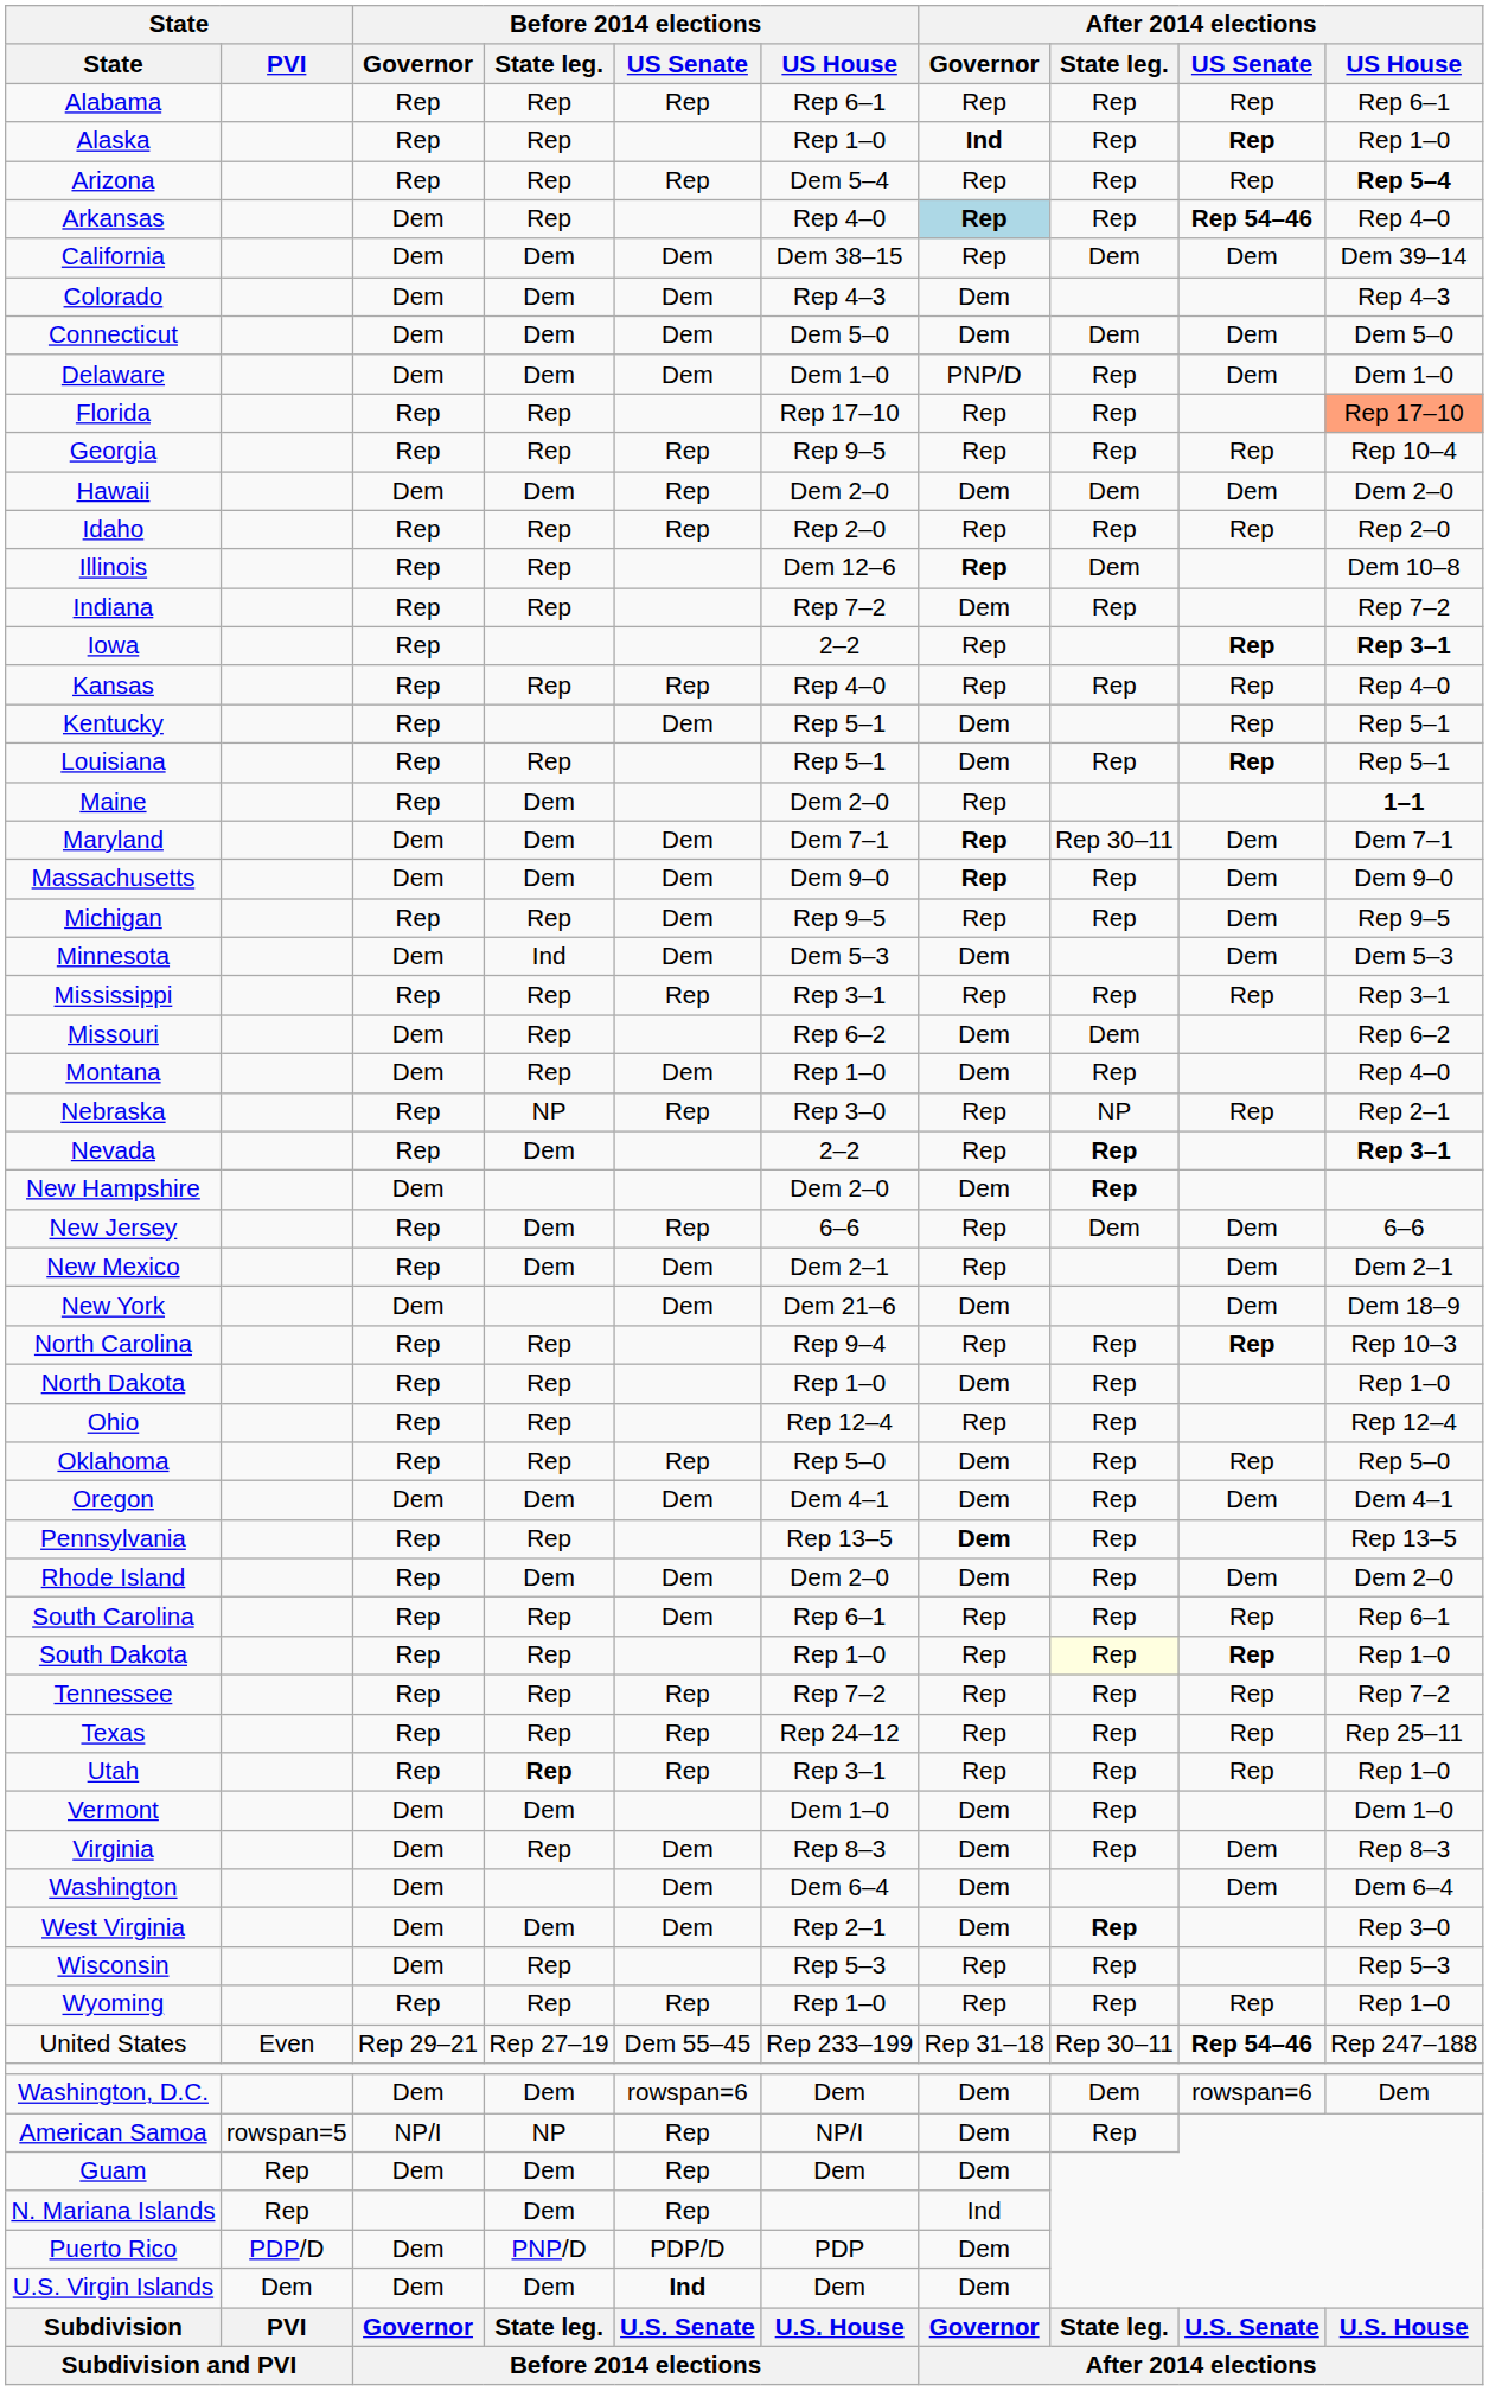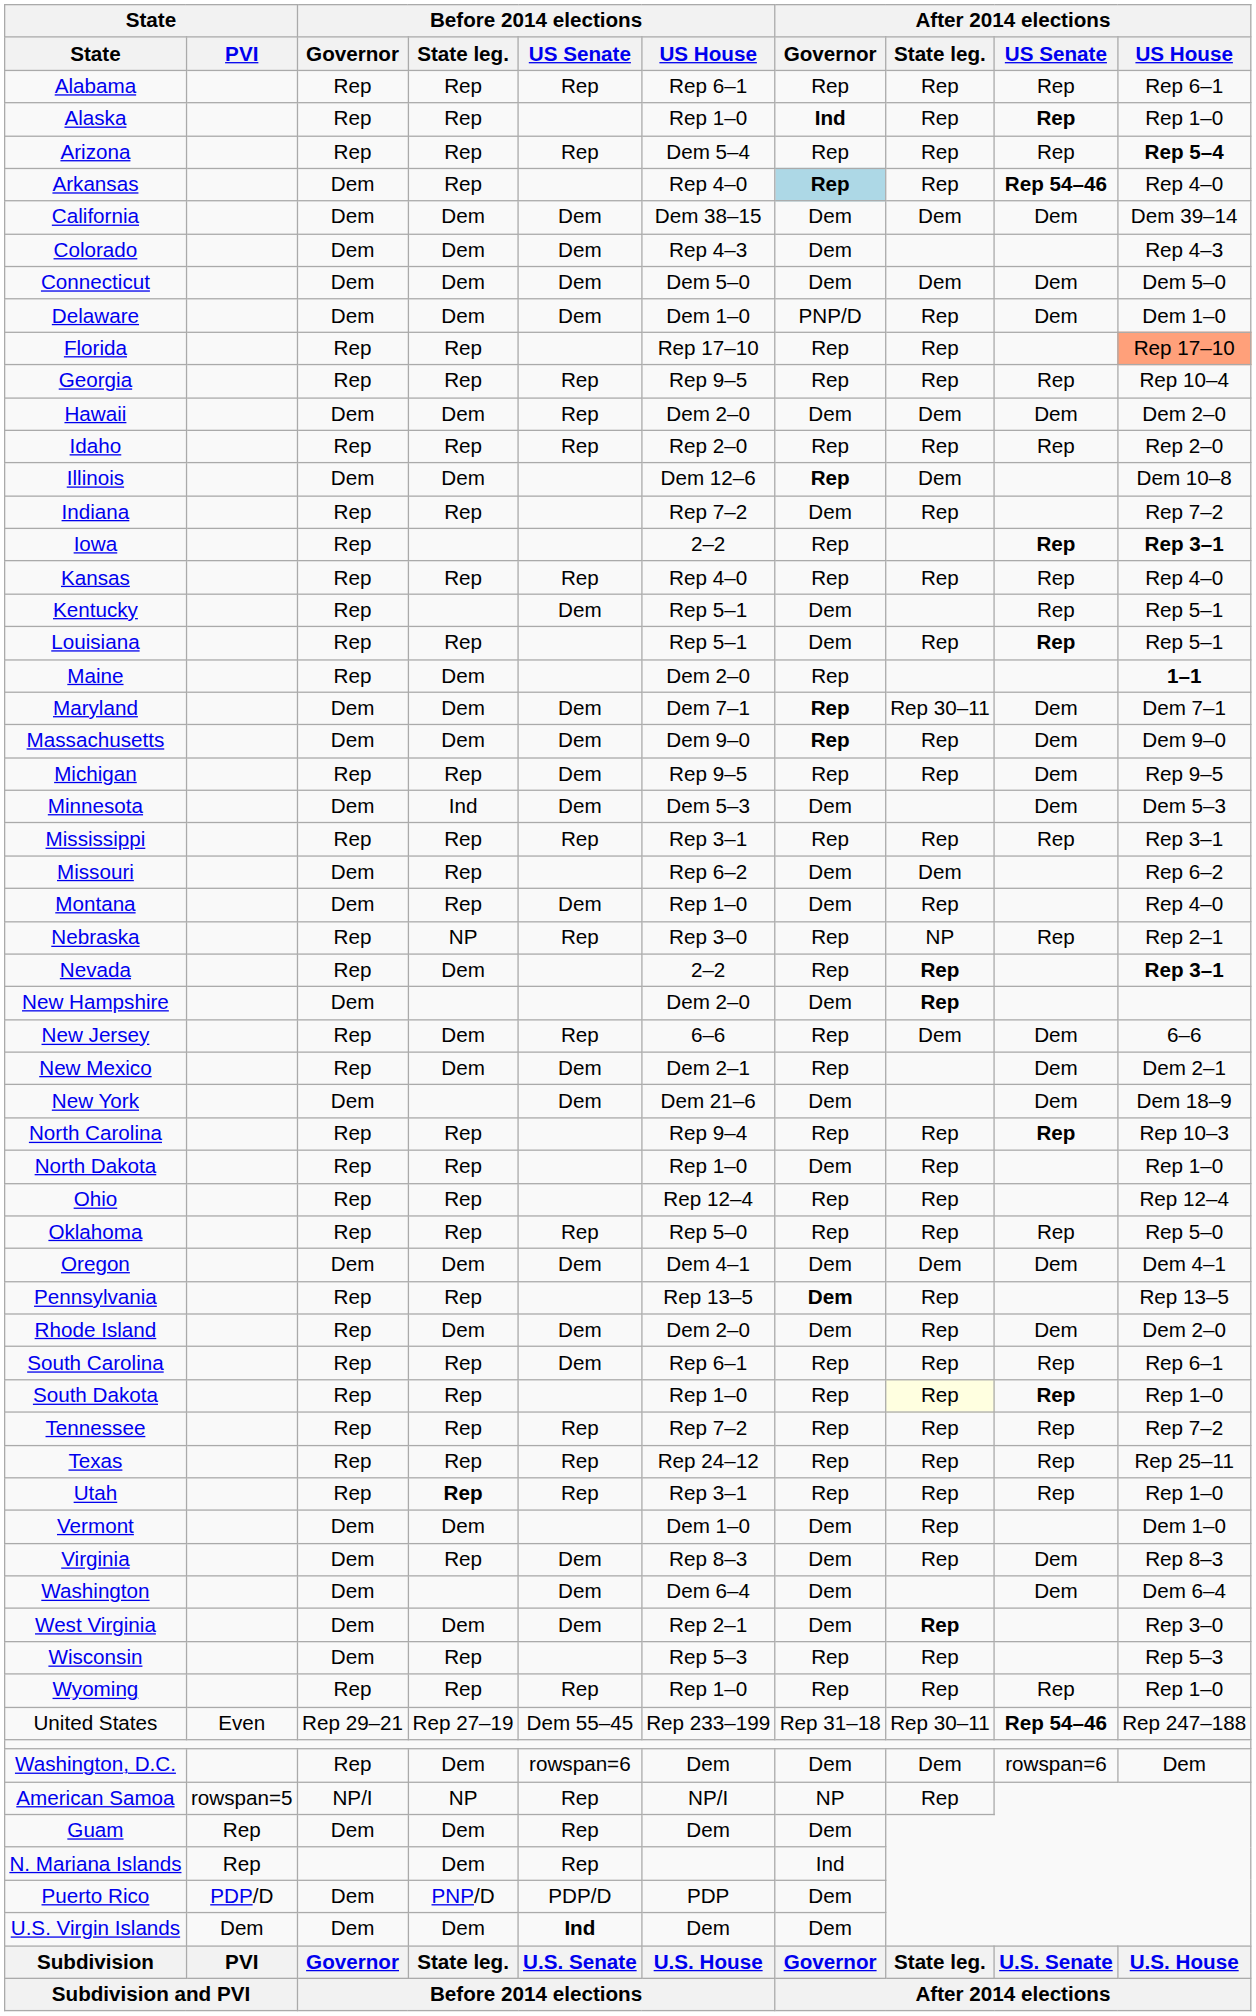California | After 2014 elections / Governor: Rep -> Dem
Illinois | Before 2014 elections / Governor: Rep -> Dem
Illinois | Before 2014 elections / State leg.: Rep -> Dem
Oklahoma | After 2014 elections / Governor: Dem -> Rep
Oregon | After 2014 elections / State leg.: Rep -> Dem
Washington, D.C. | Before 2014 elections / Governor: Dem -> Rep
American Samoa | After 2014 elections / Governor: Dem -> NP
